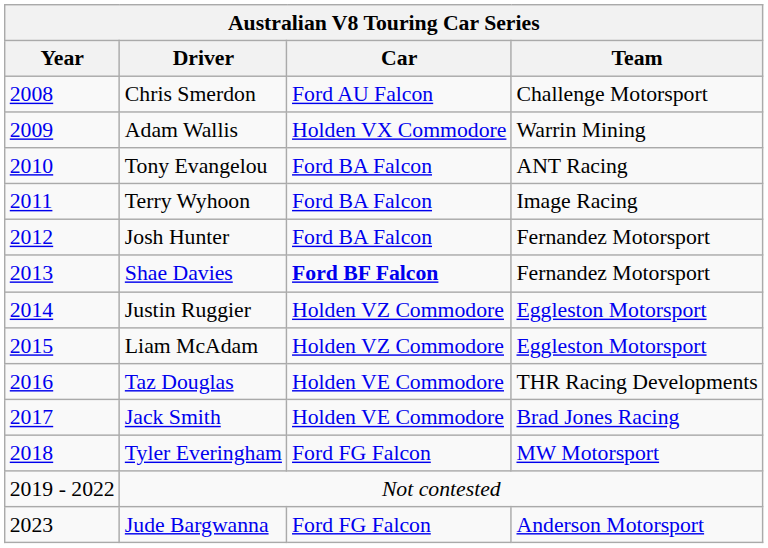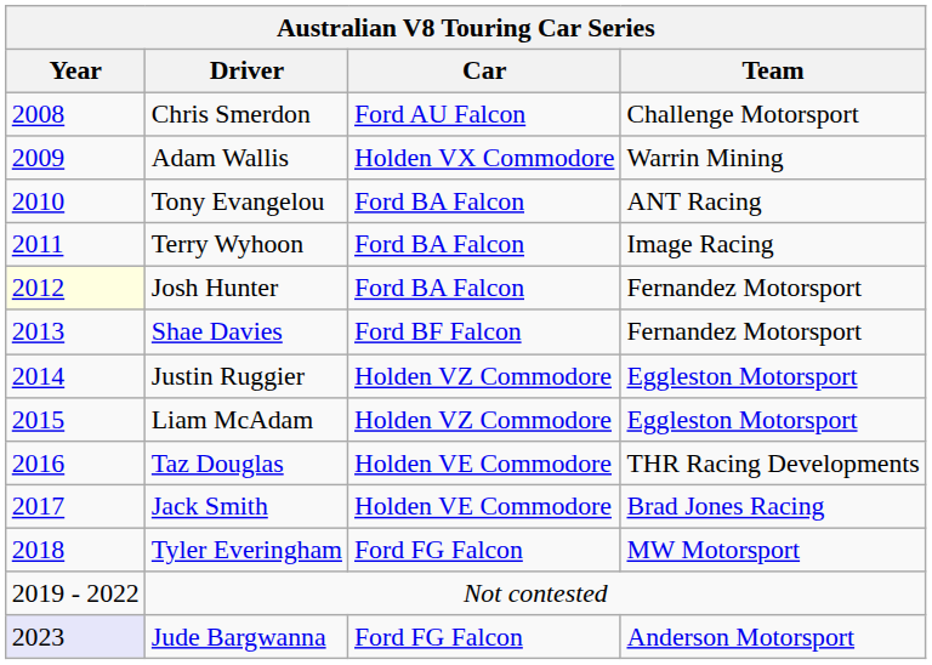Josh Hunter | Year: no background -> lightyellow background
Shae Davies | Car: bold -> normal
Jude Bargwanna | Year: no background -> lavender background
